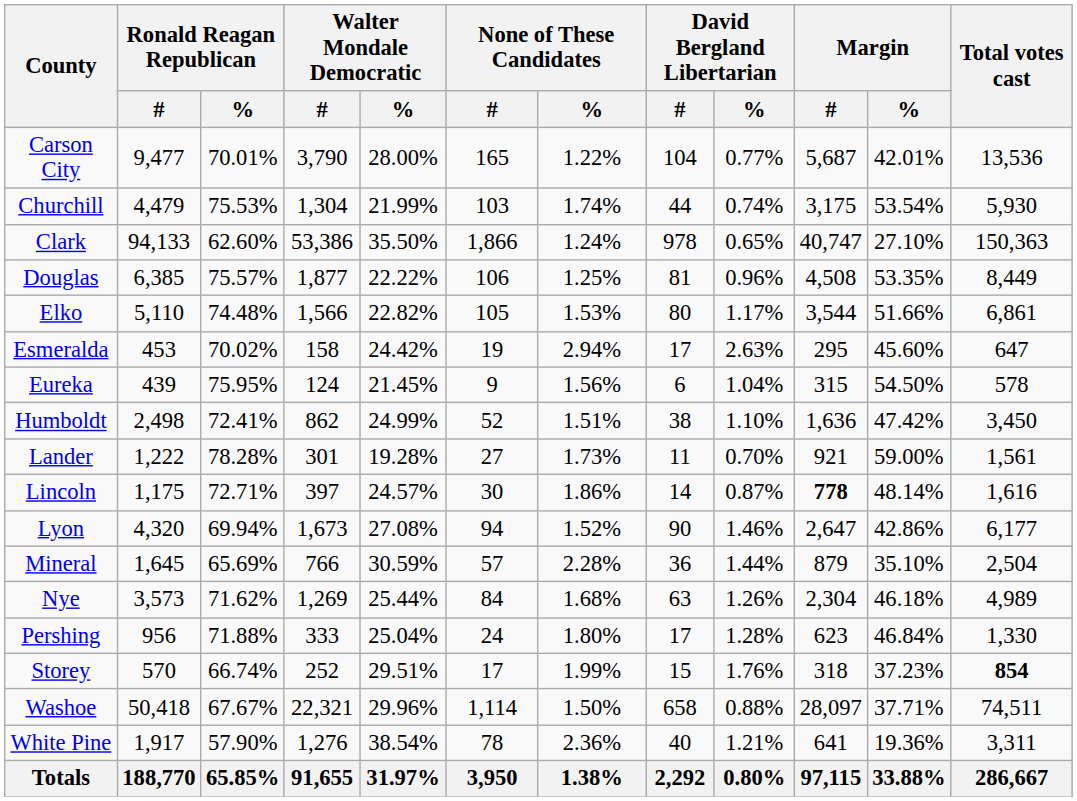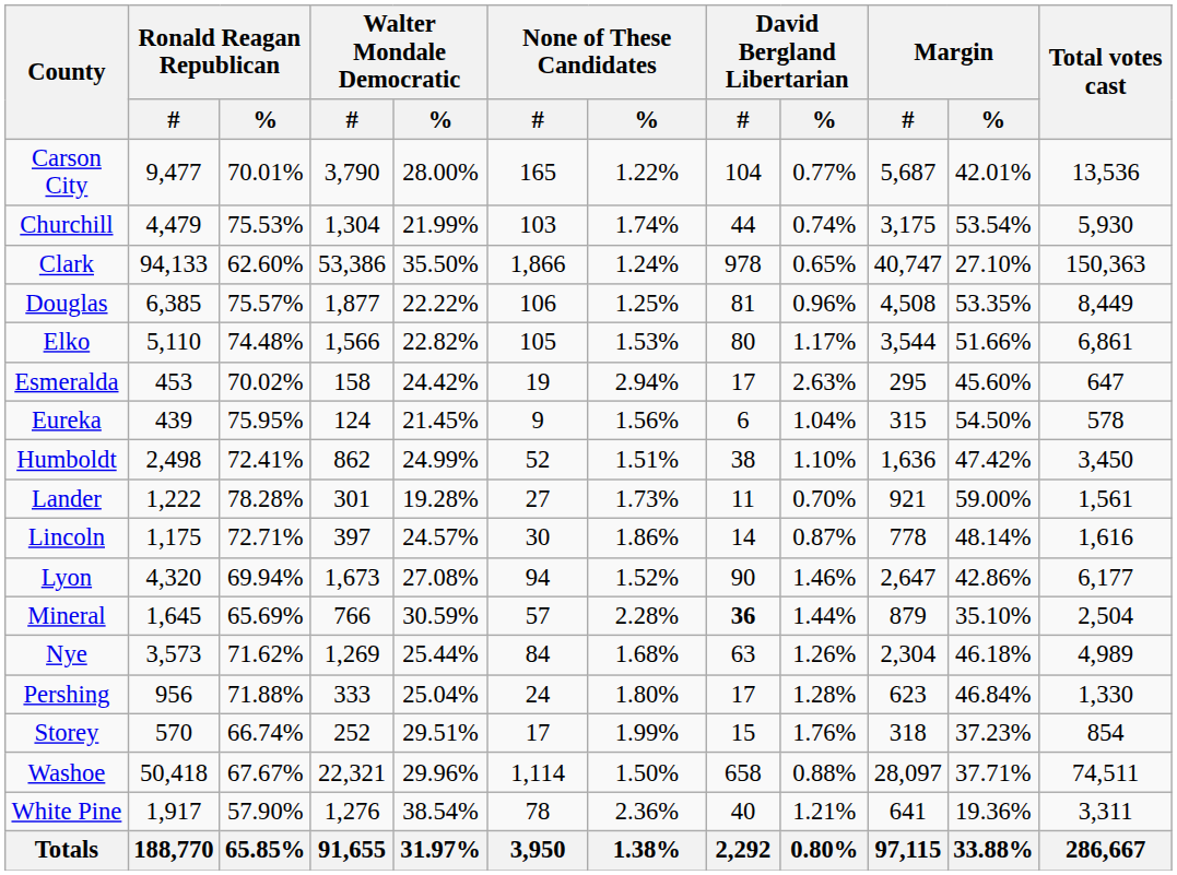Lincoln | Margin / #: bold -> normal
Mineral | David Bergland Libertarian / #: normal -> bold
Storey | Total votes cast: bold -> normal
